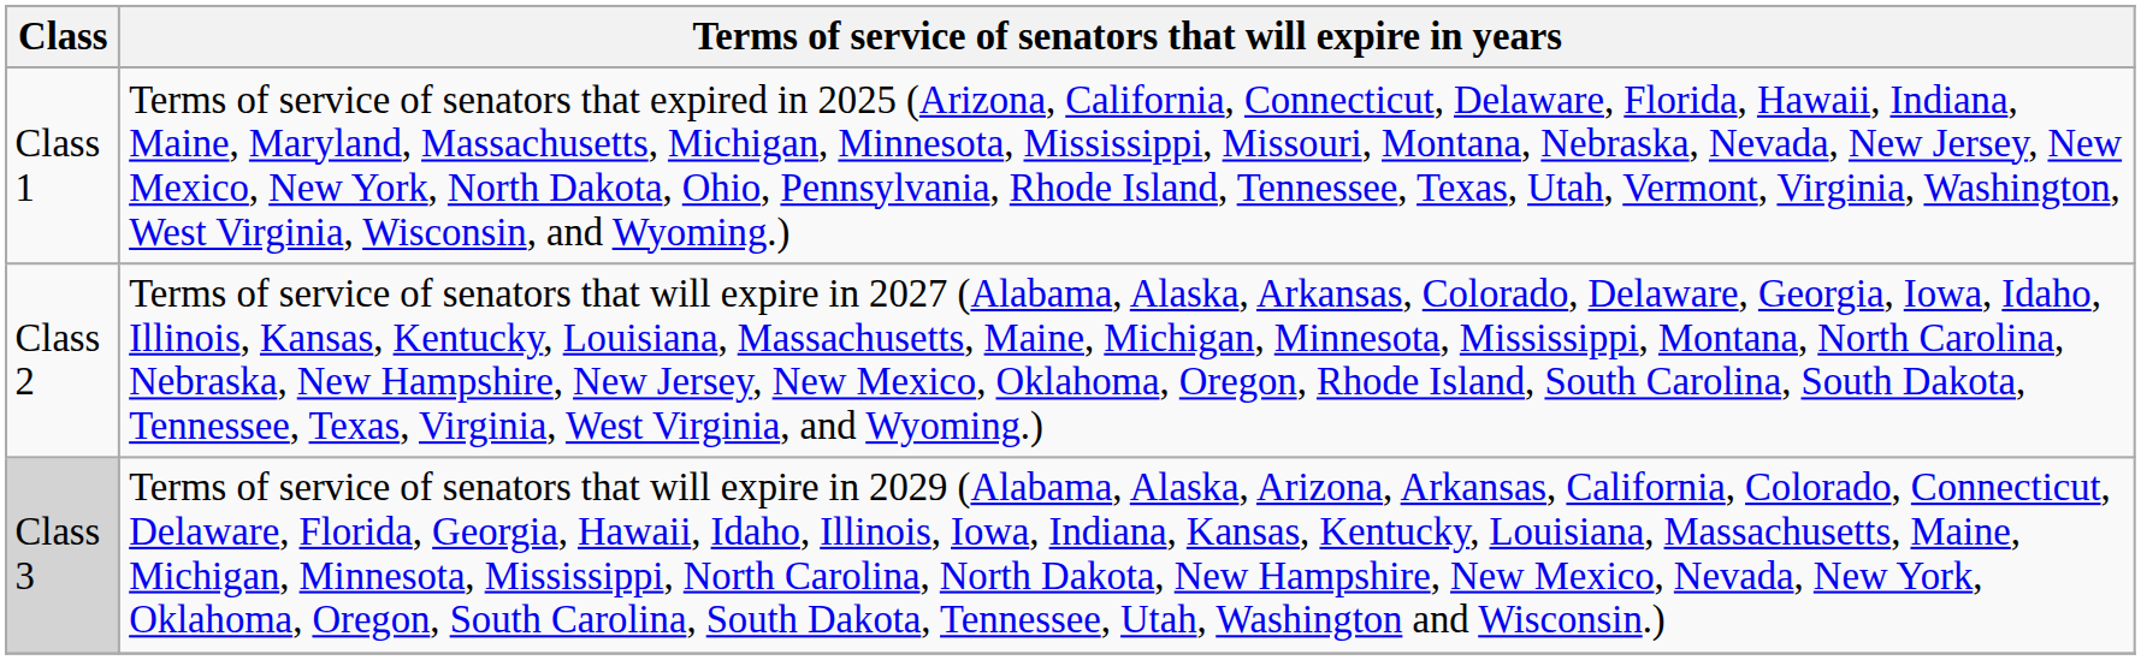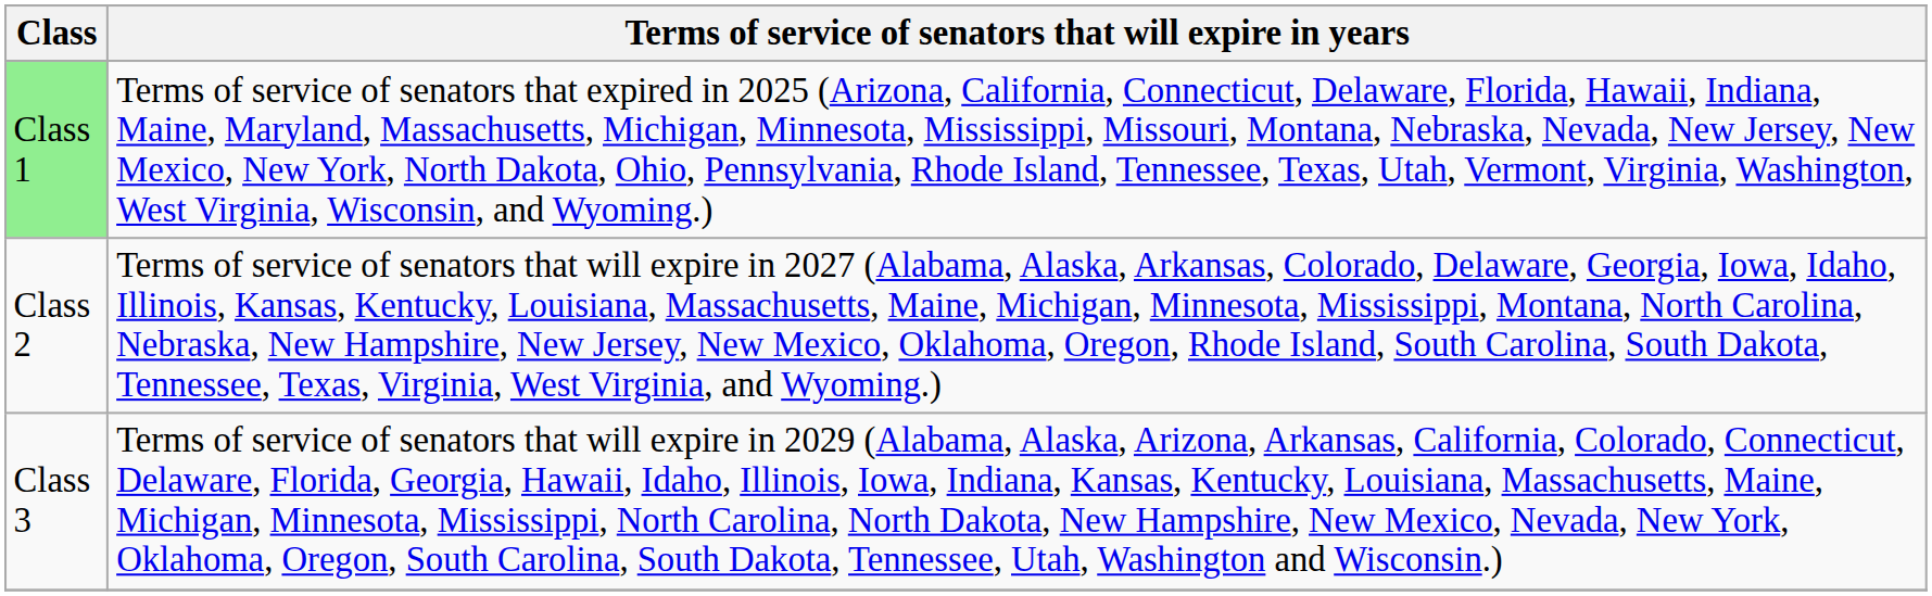Class 1 | Class: no background -> lightgreen background
Class 3 | Class: lightgrey background -> no background
